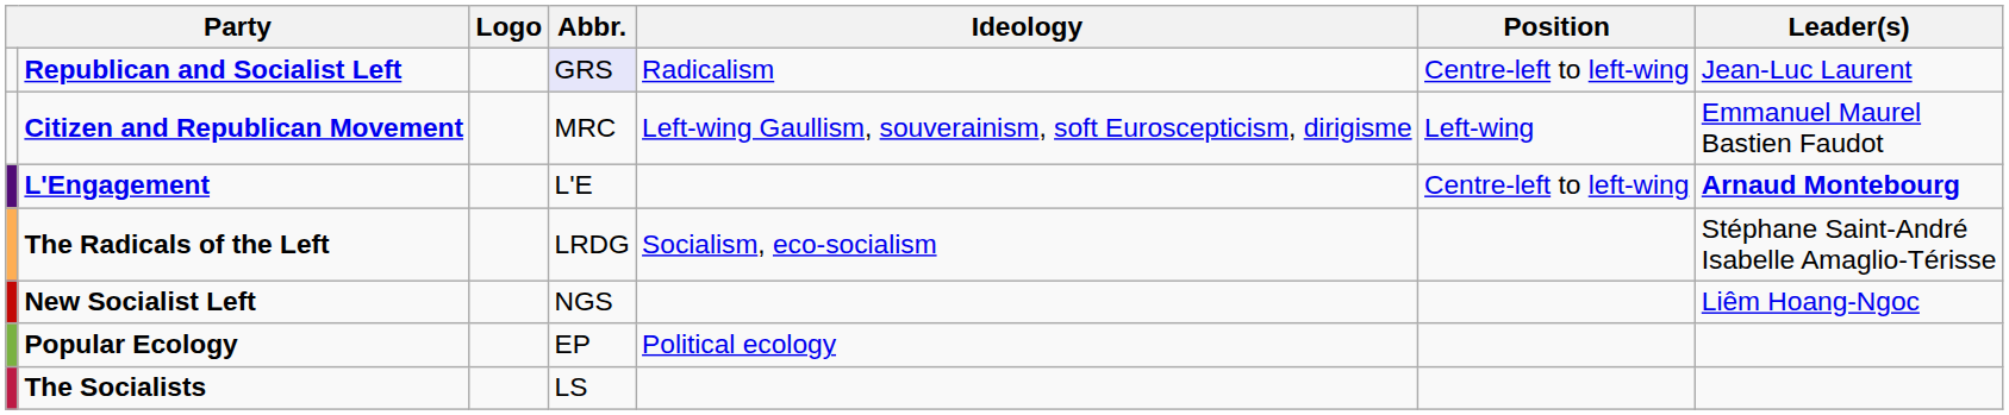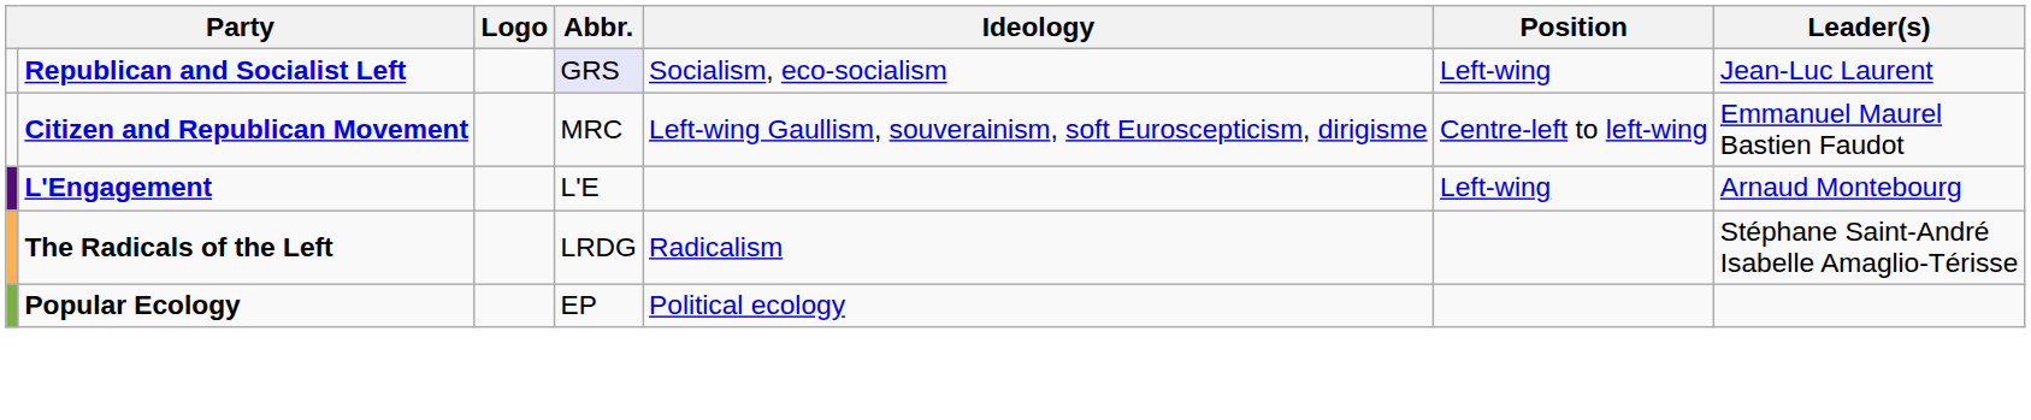Republican and Socialist Left | Ideology: Radicalism -> Socialism, eco-socialism
Republican and Socialist Left | Position: Centre-left to left-wing -> Left-wing
Citizen and Republican Movement | Position: Left-wing -> Centre-left to left-wing
L'Engagement | Position: Centre-left to left-wing -> Left-wing
L'Engagement | Leader(s): bold -> normal
The Radicals of the Left | Ideology: Socialism, eco-socialism -> Radicalism
- row: New Socialist Left | NGS | Liêm Hoang-Ngoc
- row: The Socialists | LS
